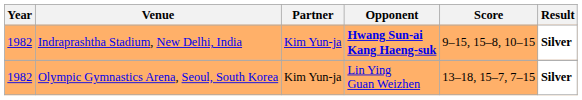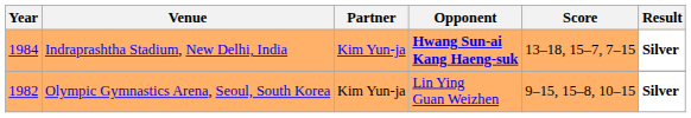Indraprashtha Stadium, New Delhi, India | Year: 1982 -> 1984
Indraprashtha Stadium, New Delhi, India | Score: 9–15, 15–8, 10–15 -> 13–18, 15–7, 7–15
Olympic Gymnastics Arena, Seoul, South Korea | Score: 13–18, 15–7, 7–15 -> 9–15, 15–8, 10–15
